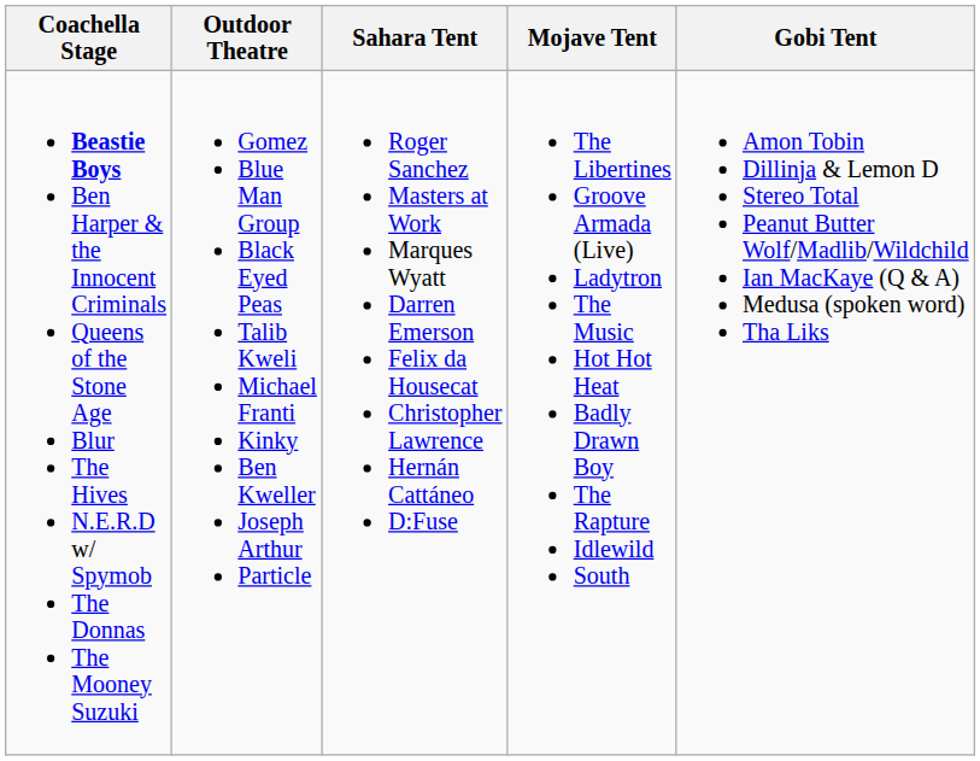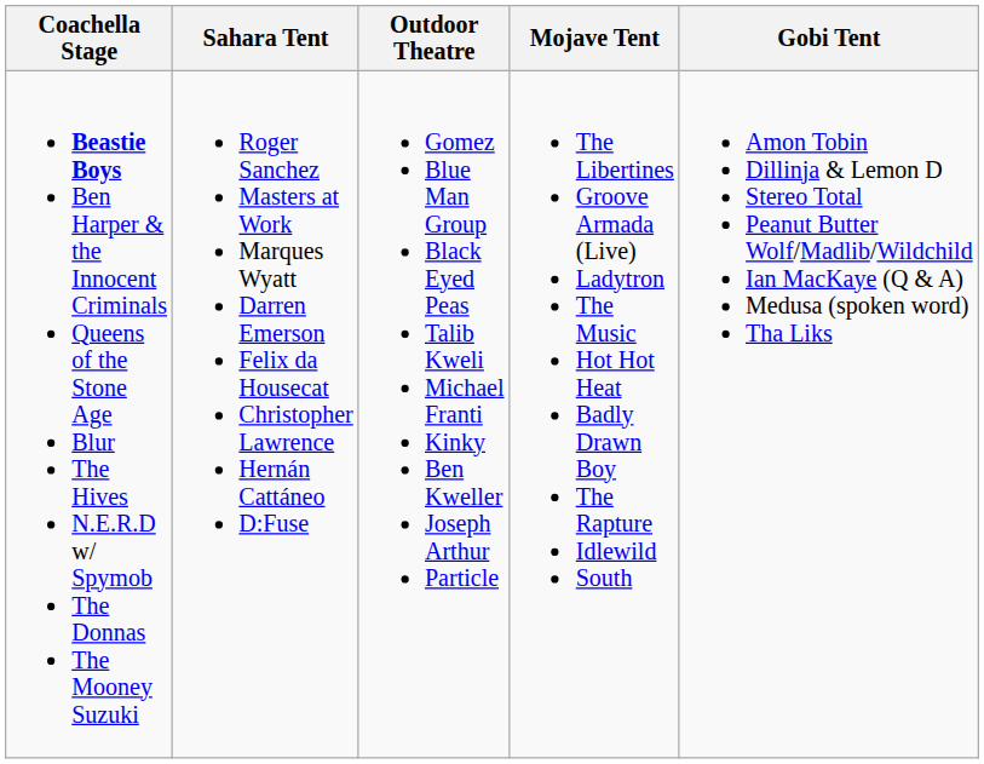columns swapped: Outdoor Theatre <-> Sahara Tent
